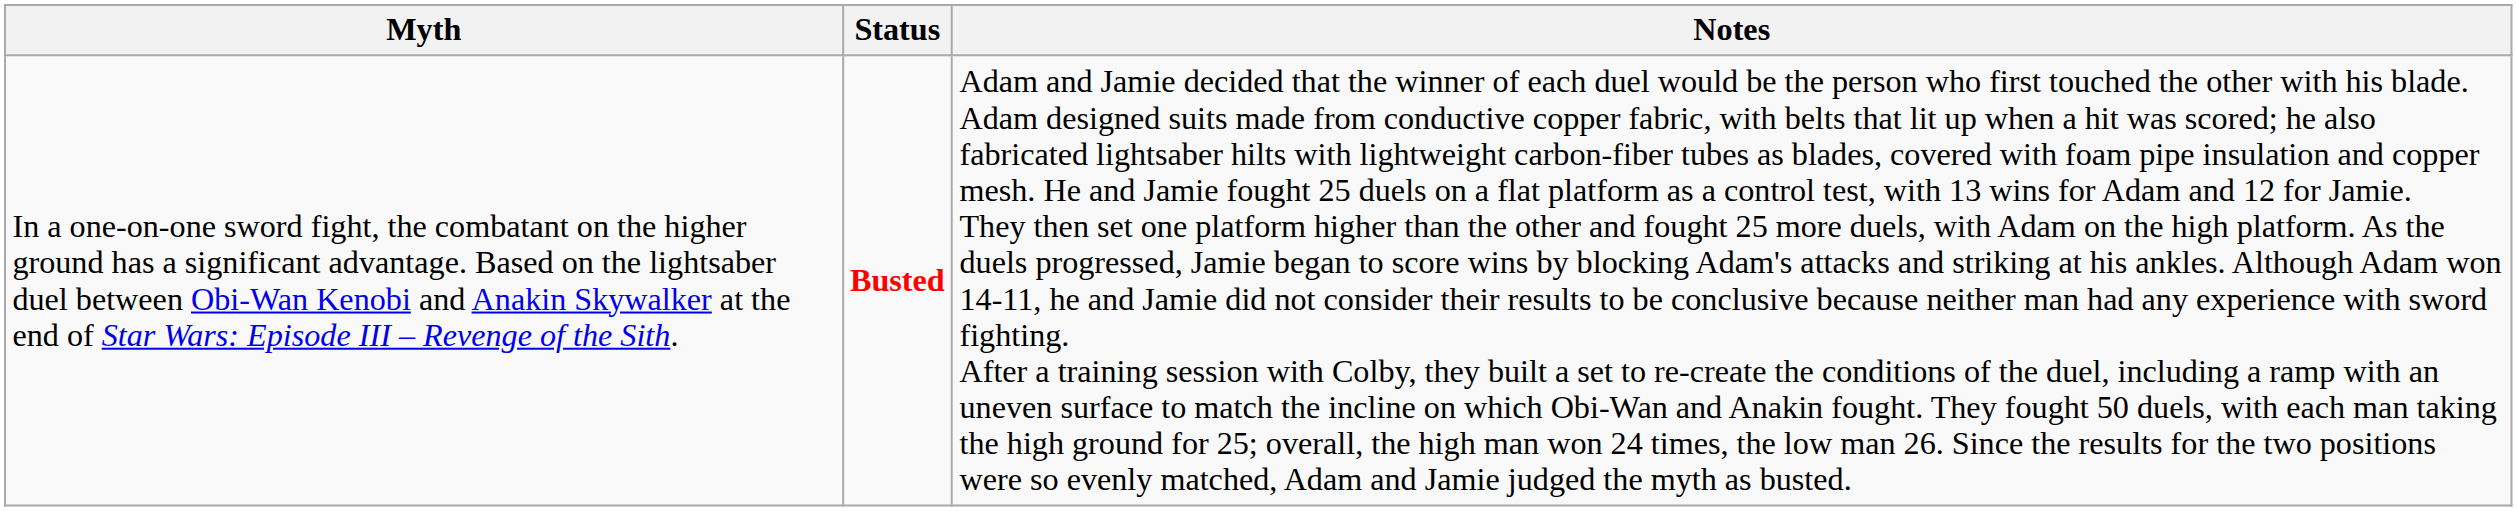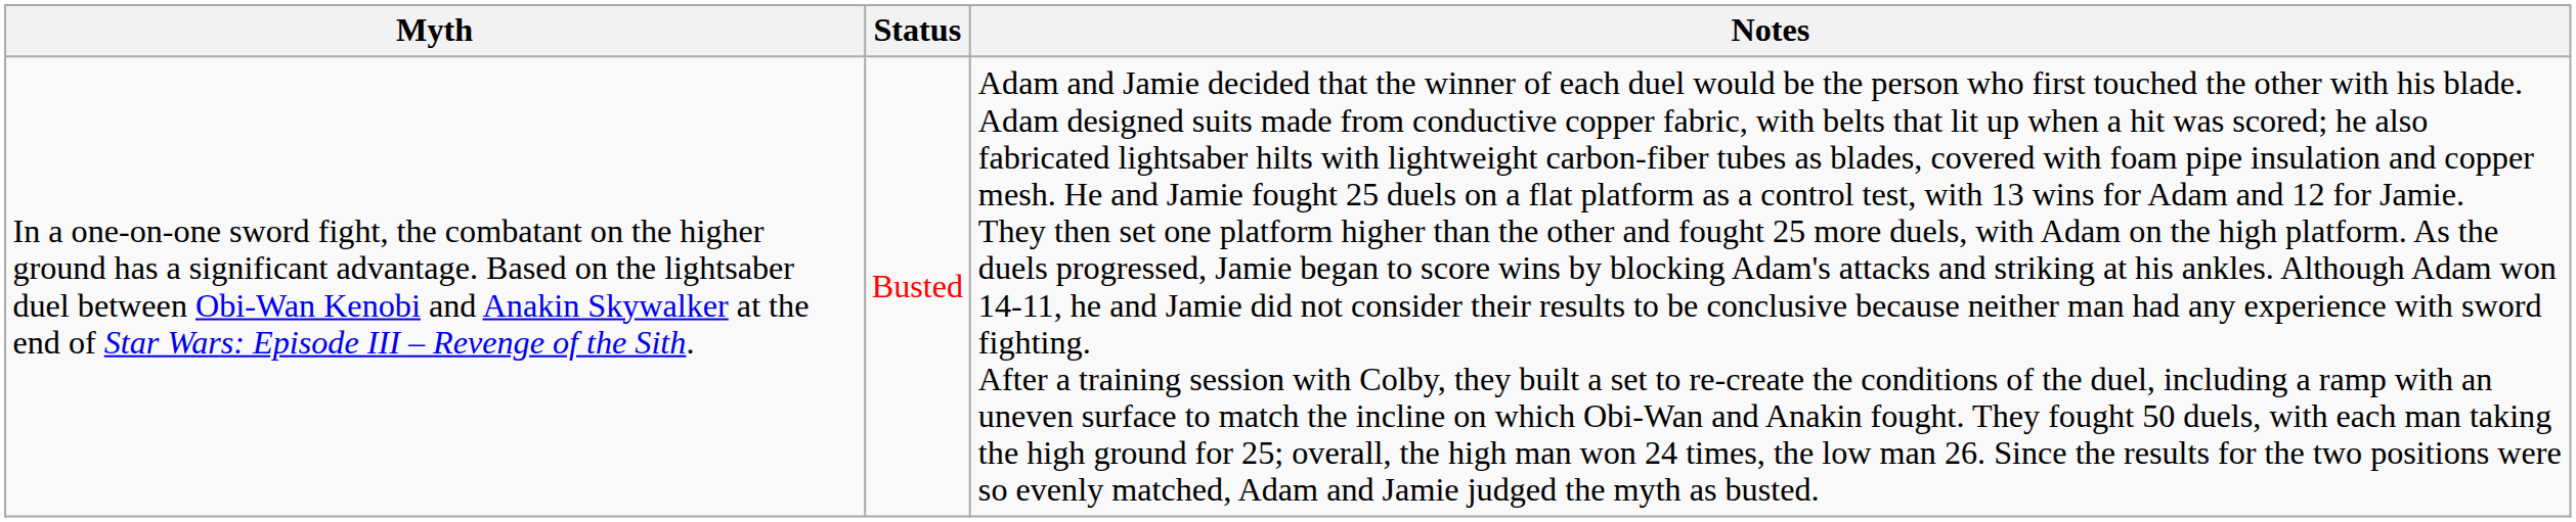row 2 | Status: bold -> normal
